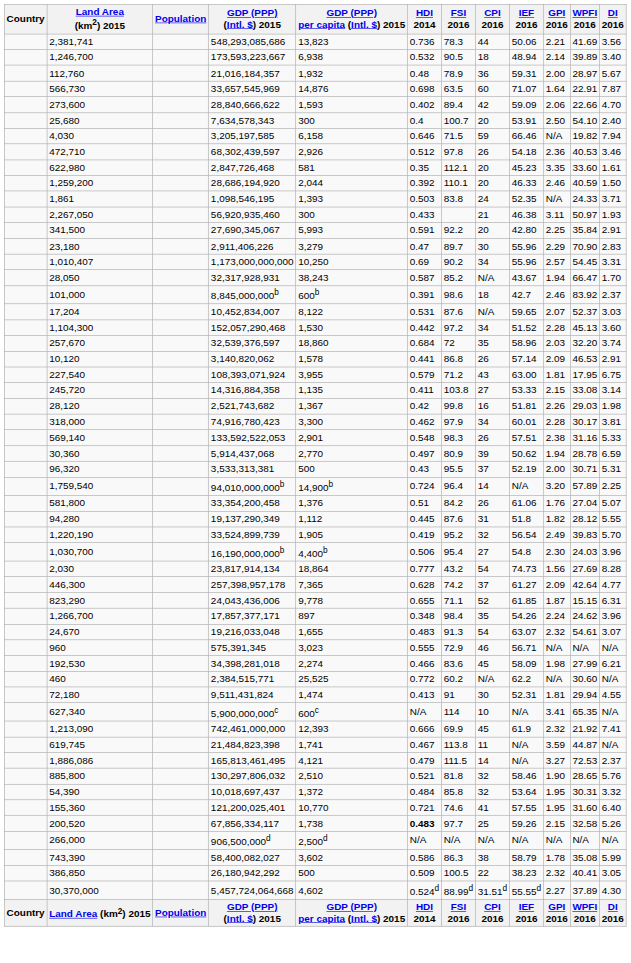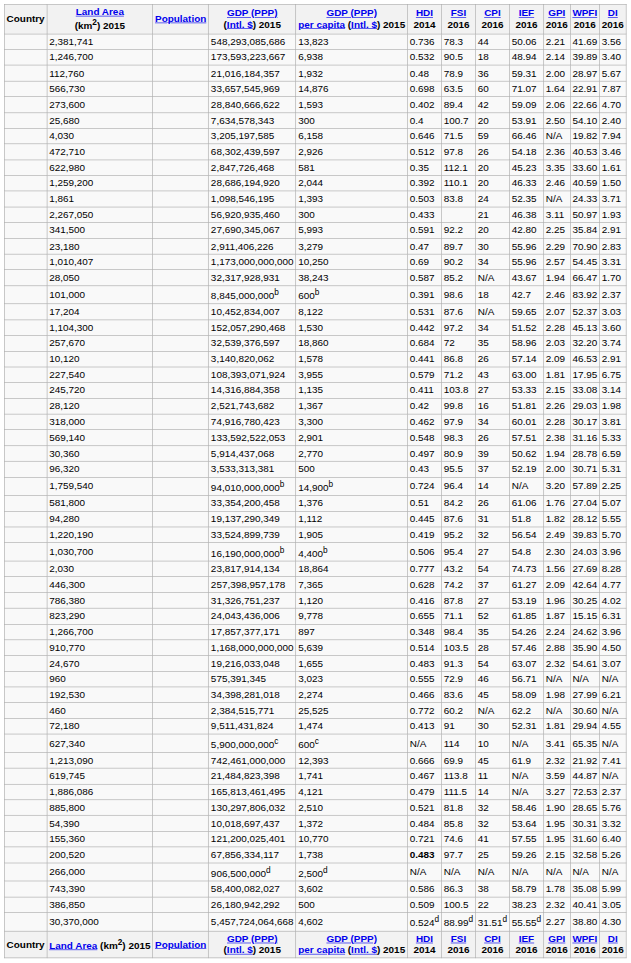+ row: 786,380 | 31,326,751,237 | 1,120 | 0.416 | 87.8 | 27 | 53.19 | 1.96 | 30.25 | 4.02
+ row: 910,770 | 1,168,000,000,000 | 5,639 | 0.514 | 103.5 | 28 | 57.46 | 2.88 | 35.90 | 4.50
30,370,000 | WPFI 2016: 37.89 -> 38.80
